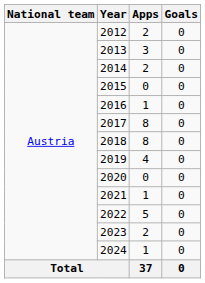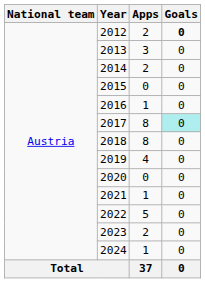2012 | Goals: normal -> bold
2017 | Goals: no background -> paleturquoise background
